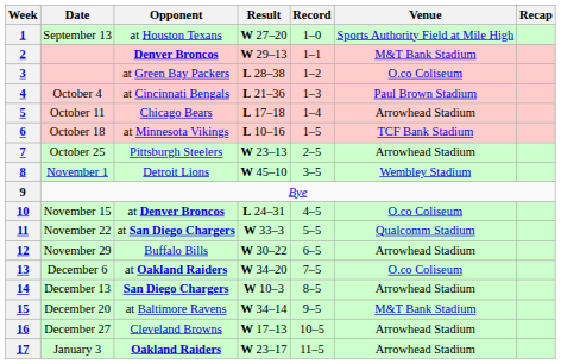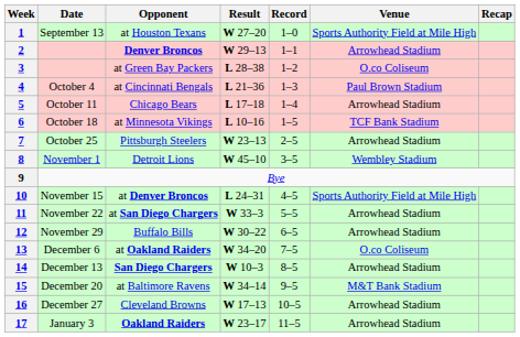2 | Venue: M&T Bank Stadium -> Arrowhead Stadium
10 | Venue: O.co Coliseum -> Sports Authority Field at Mile High
11 | Venue: Qualcomm Stadium -> Arrowhead Stadium
